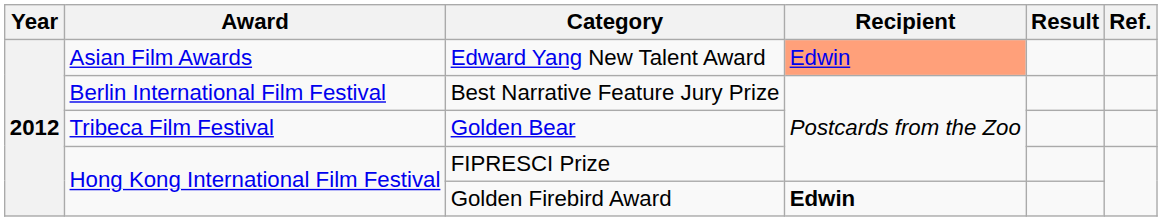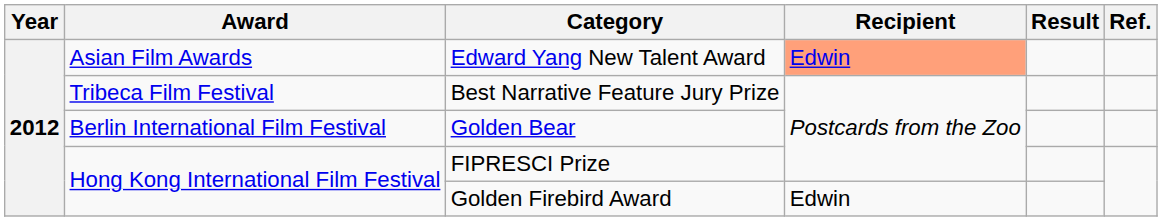Best Narrative Feature Jury Prize | Award: Berlin International Film Festival -> Tribeca Film Festival
Golden Bear | Award: Tribeca Film Festival -> Berlin International Film Festival
Golden Firebird Award | Recipient: bold -> normal
